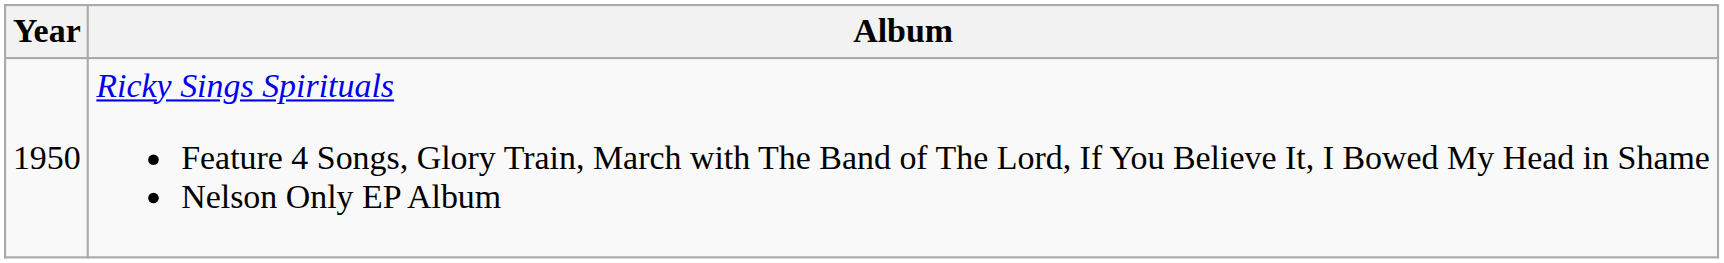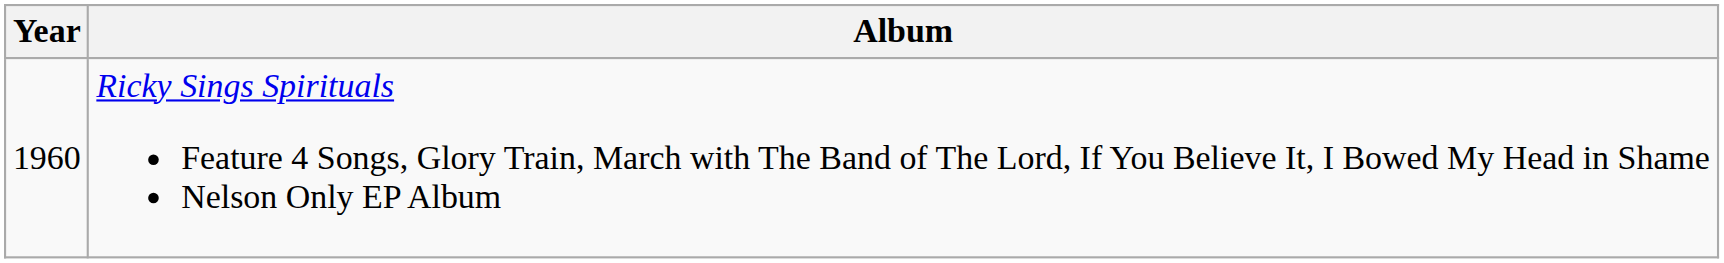row 2 | Year: 1950 -> 1960
